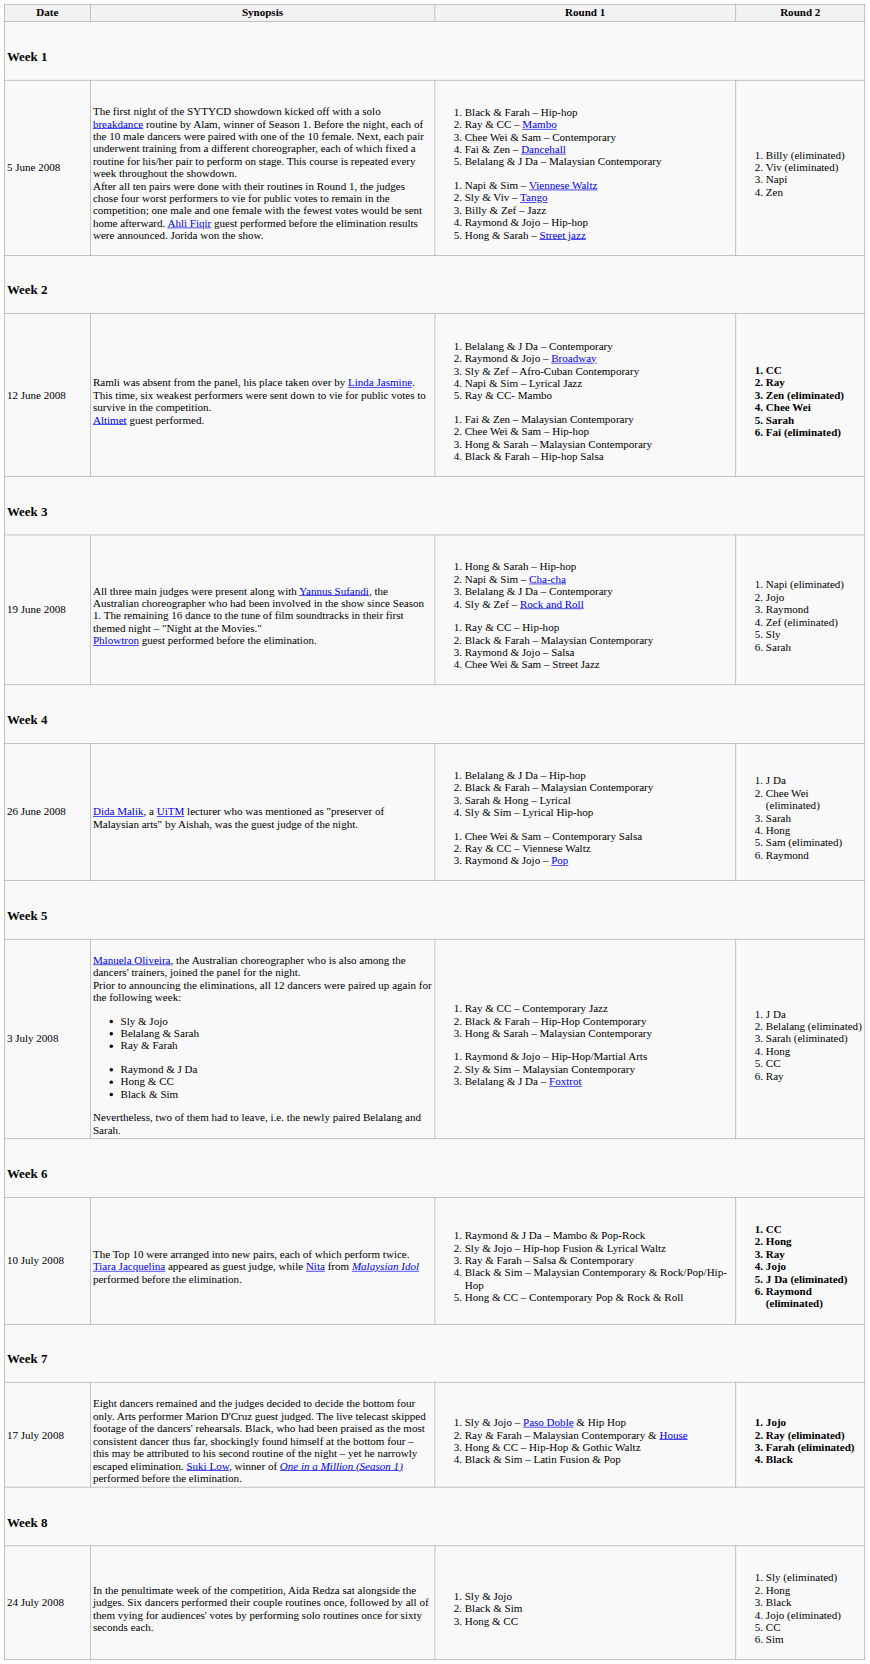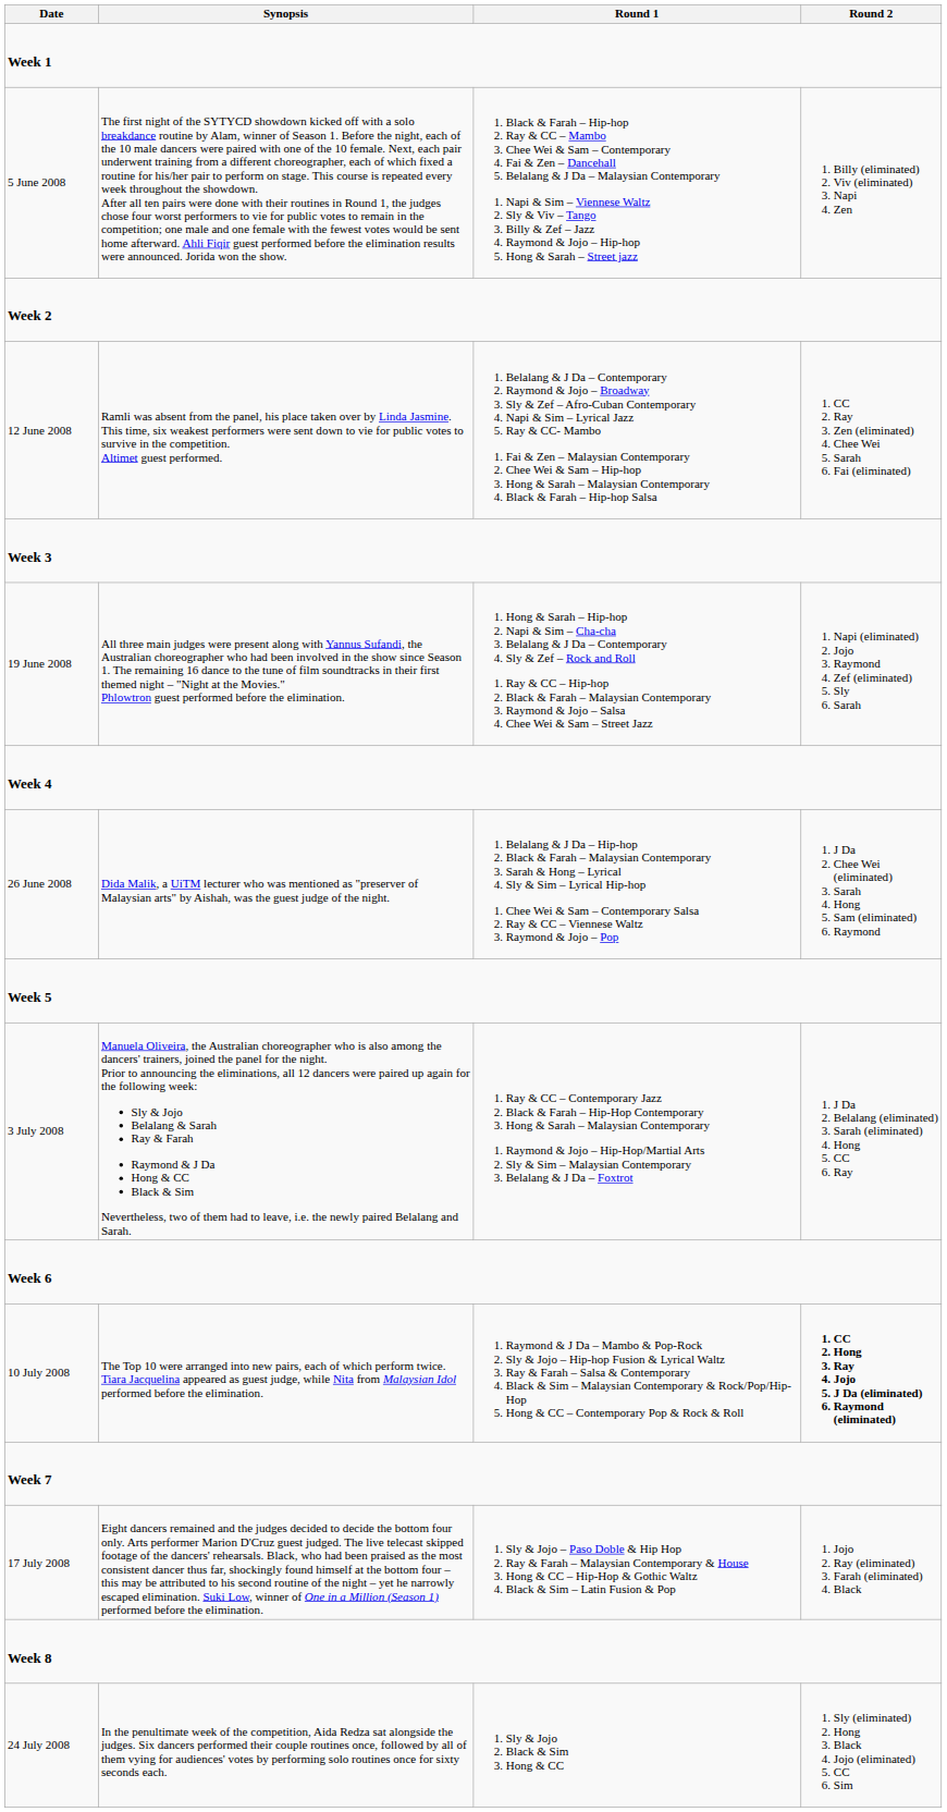12 June 2008 | Round 2: bold -> normal
17 July 2008 | Round 2: bold -> normal
